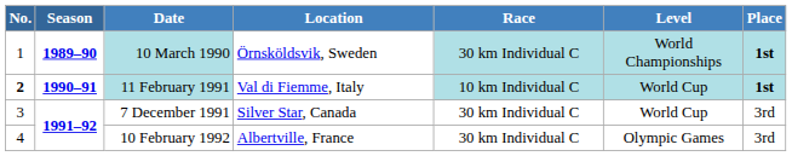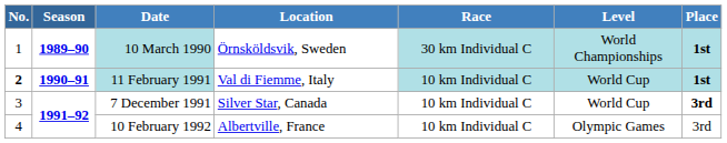7 December 1991 | Race: 30 km Individual C -> 10 km Individual C
7 December 1991 | Place: normal -> bold
10 February 1992 | Race: 30 km Individual C -> 10 km Individual C
